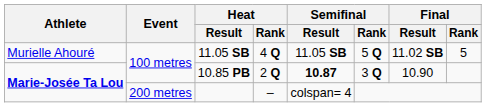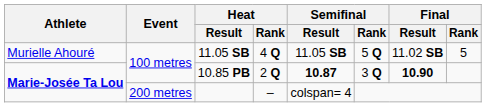10.85 PB | Final / Result: normal -> bold
